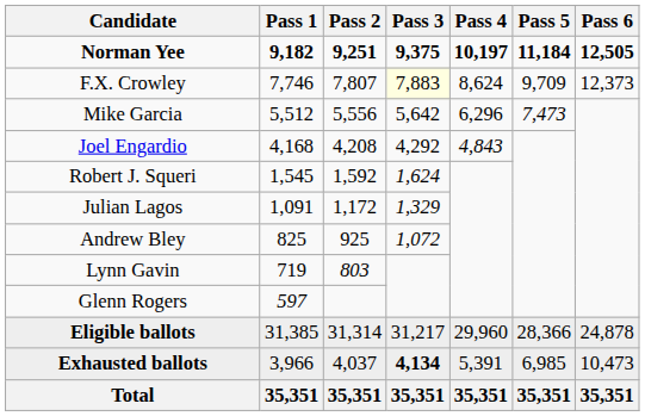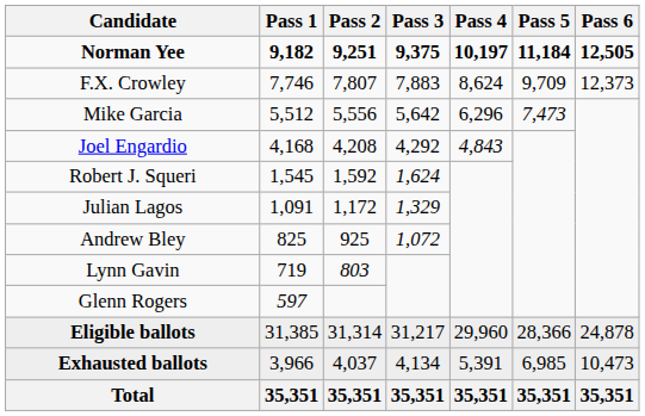F.X. Crowley | Pass 3: lightyellow background -> no background
Exhausted ballots | Pass 3: bold -> normal
